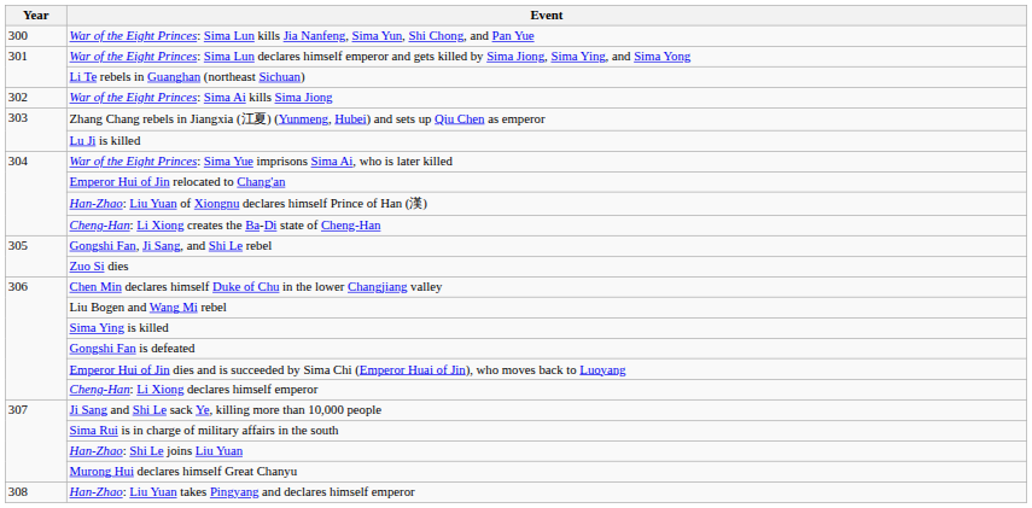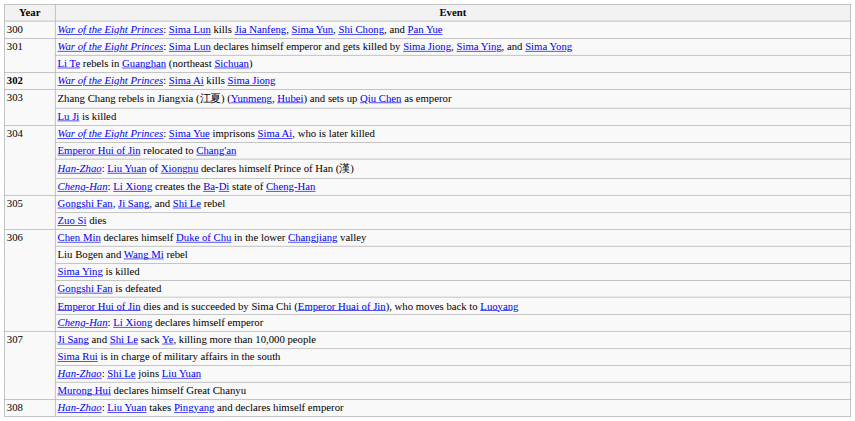War of the Eight Princes: Sima Ai kills Sima Jiong | Year: normal -> bold
